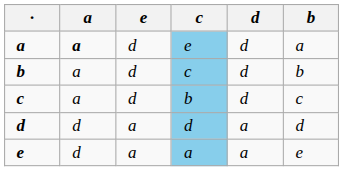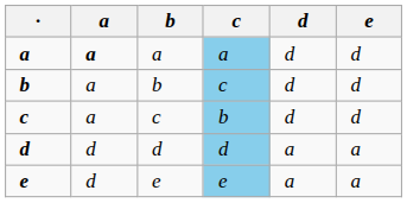columns swapped: b <-> e
row 2 | c: e -> a
row 6 | c: a -> e
